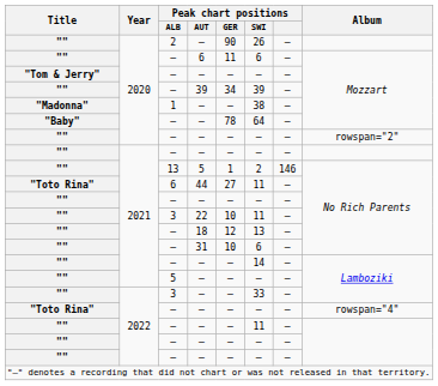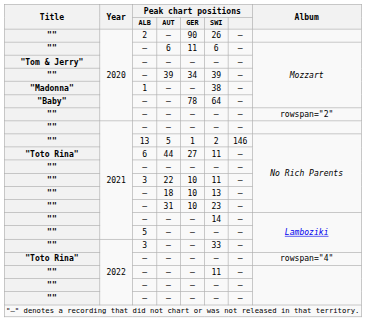18 | Peak chart positions / GER: 12 -> 10
31 | Peak chart positions / SWI: 6 -> 23
